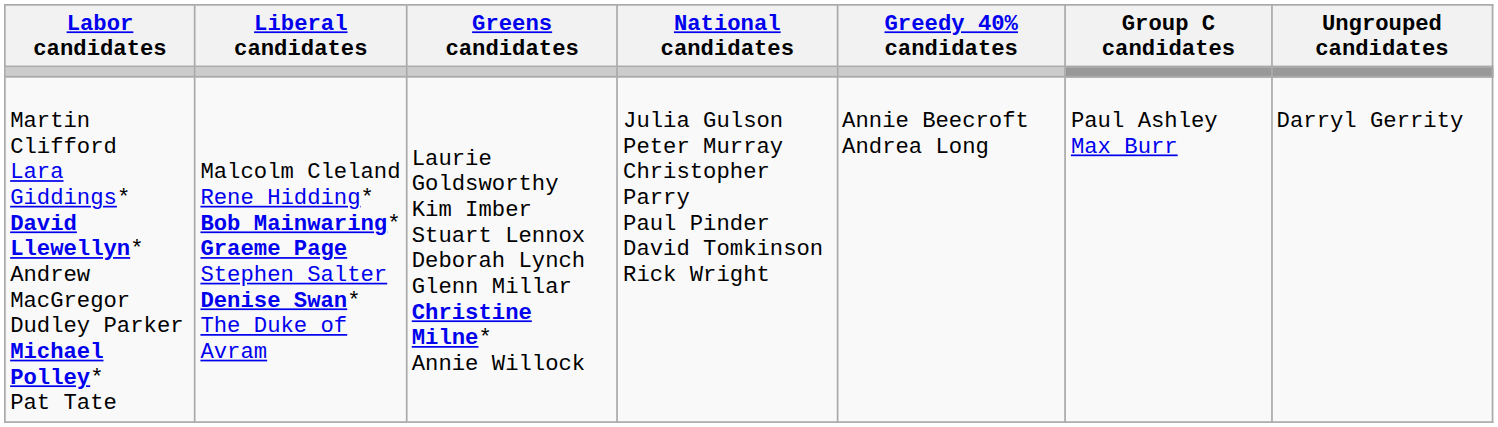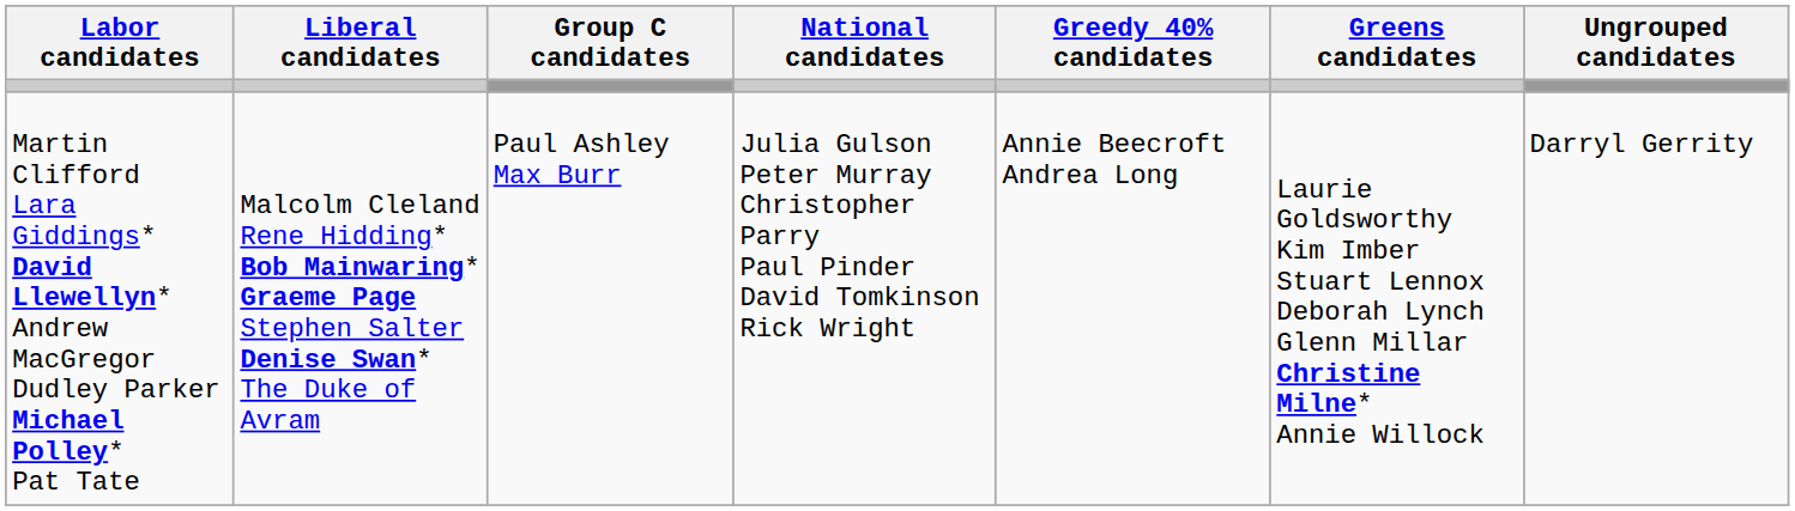columns swapped: Greens candidates <-> Group C candidates
